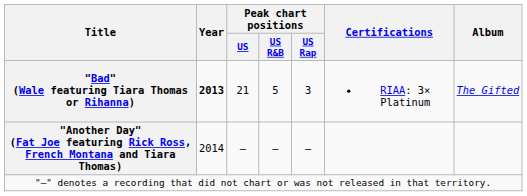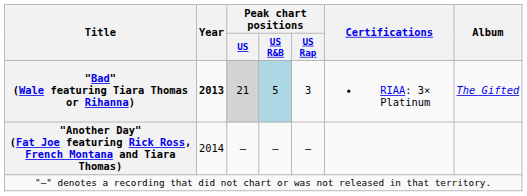"Bad" (Wale featuring Tiara Thomas or Rihanna) | Peak chart positions / US: no background -> lightgrey background
"Bad" (Wale featuring Tiara Thomas or Rihanna) | Peak chart positions / US R&B: no background -> lightblue background
